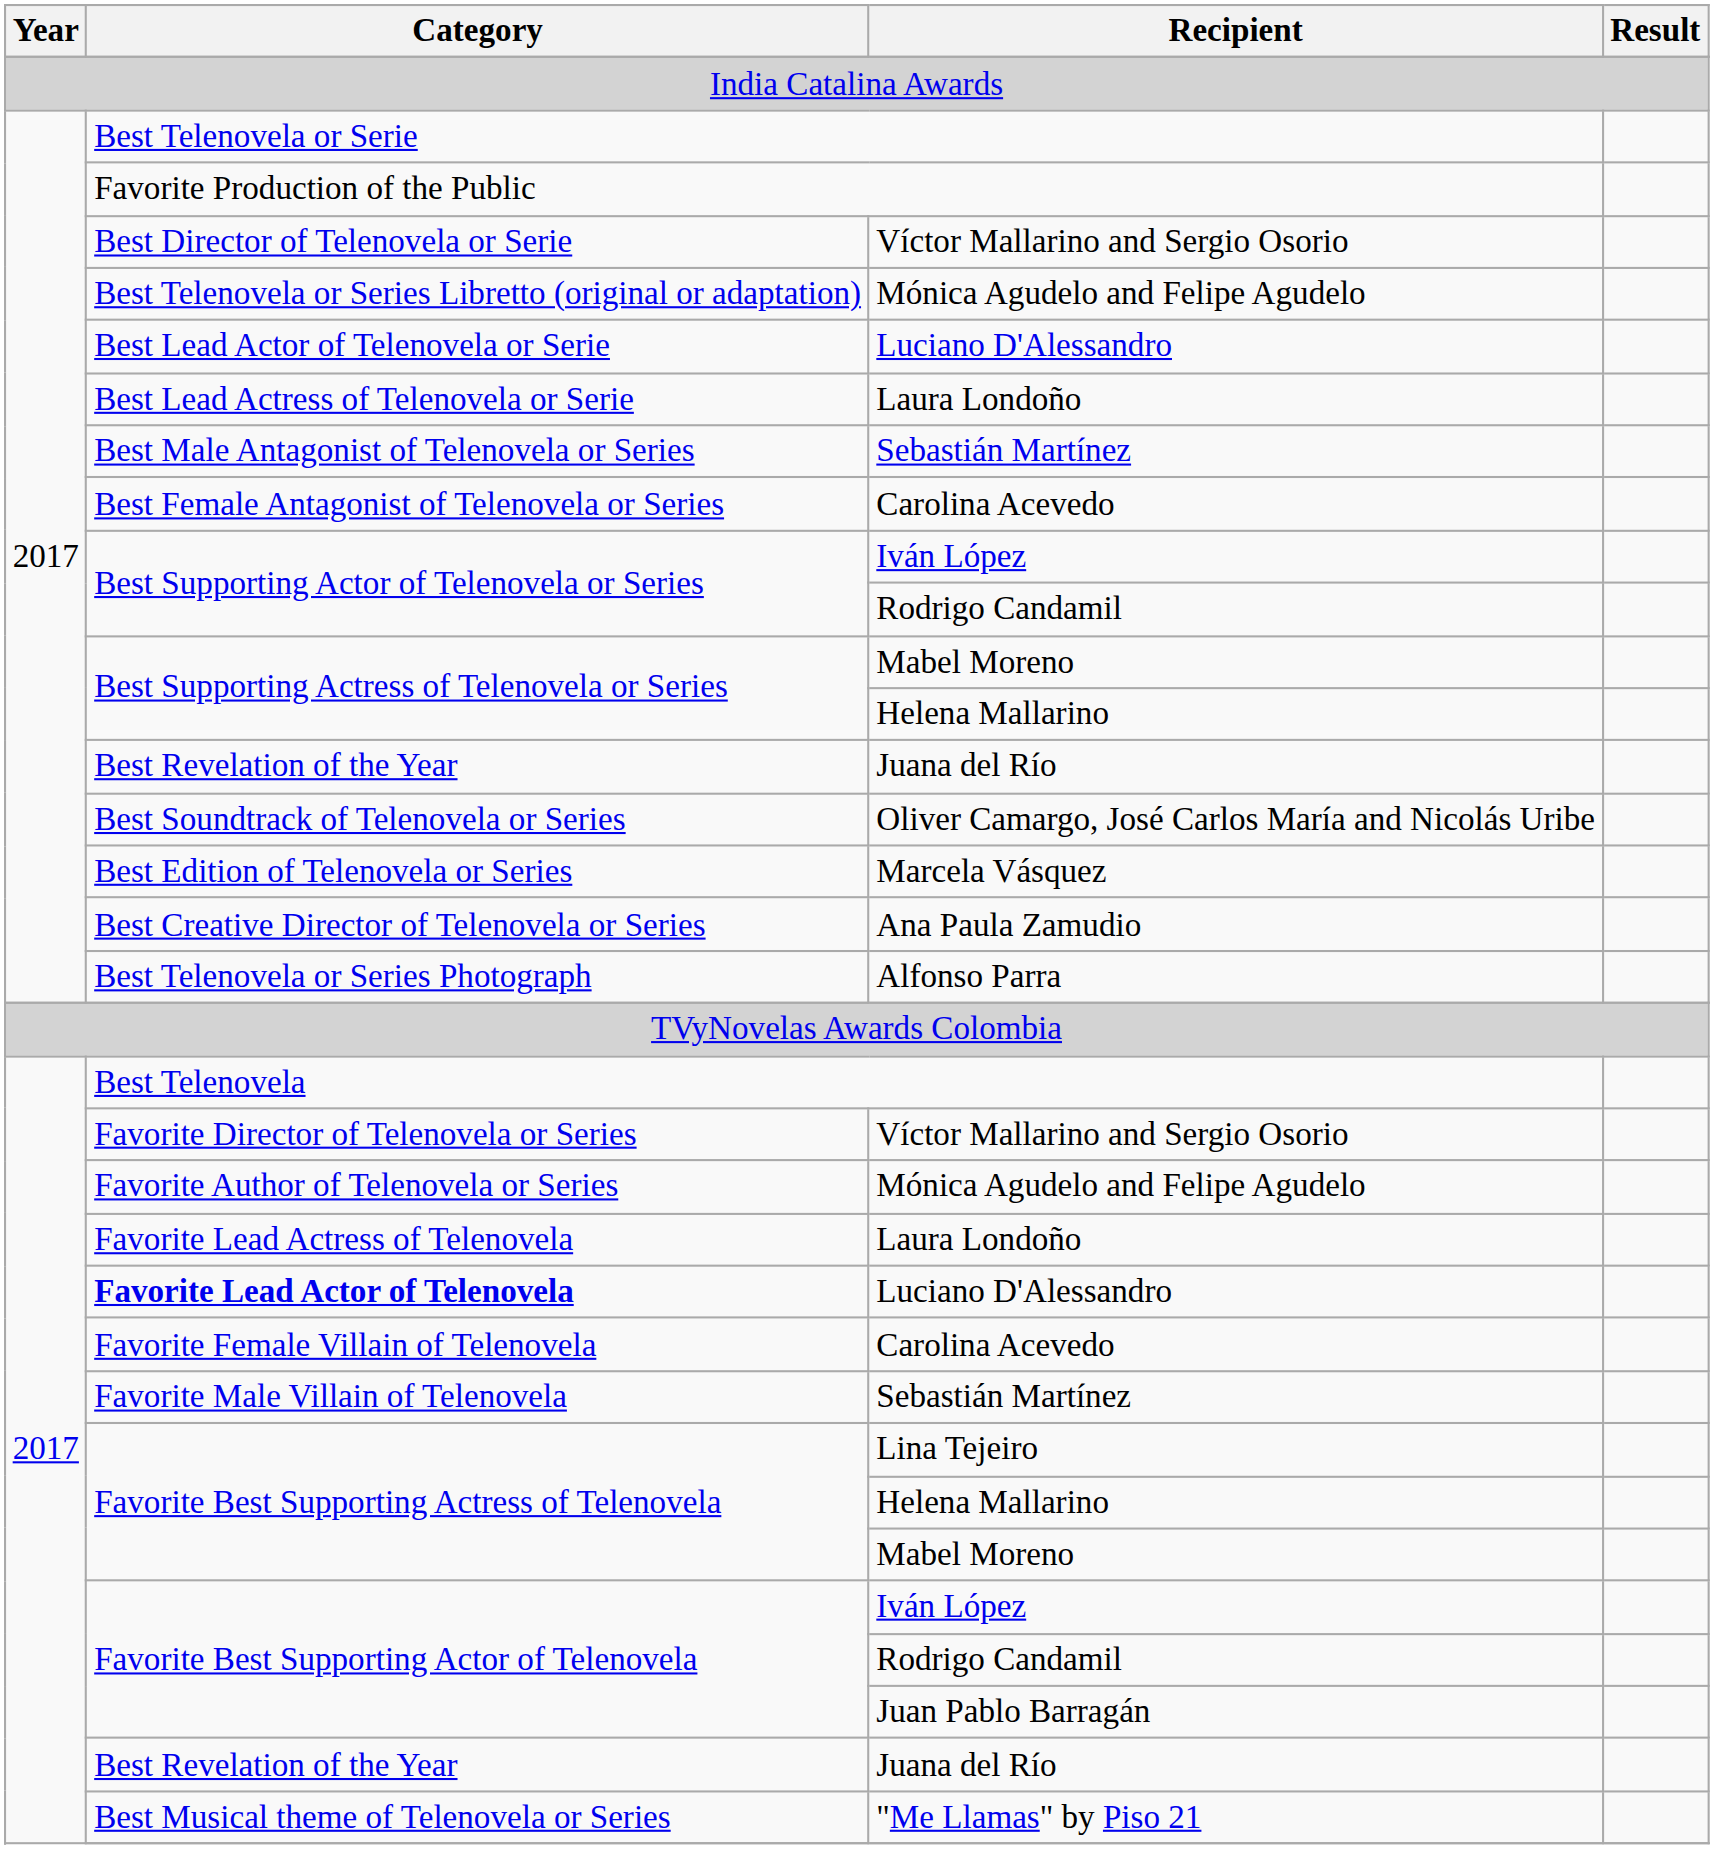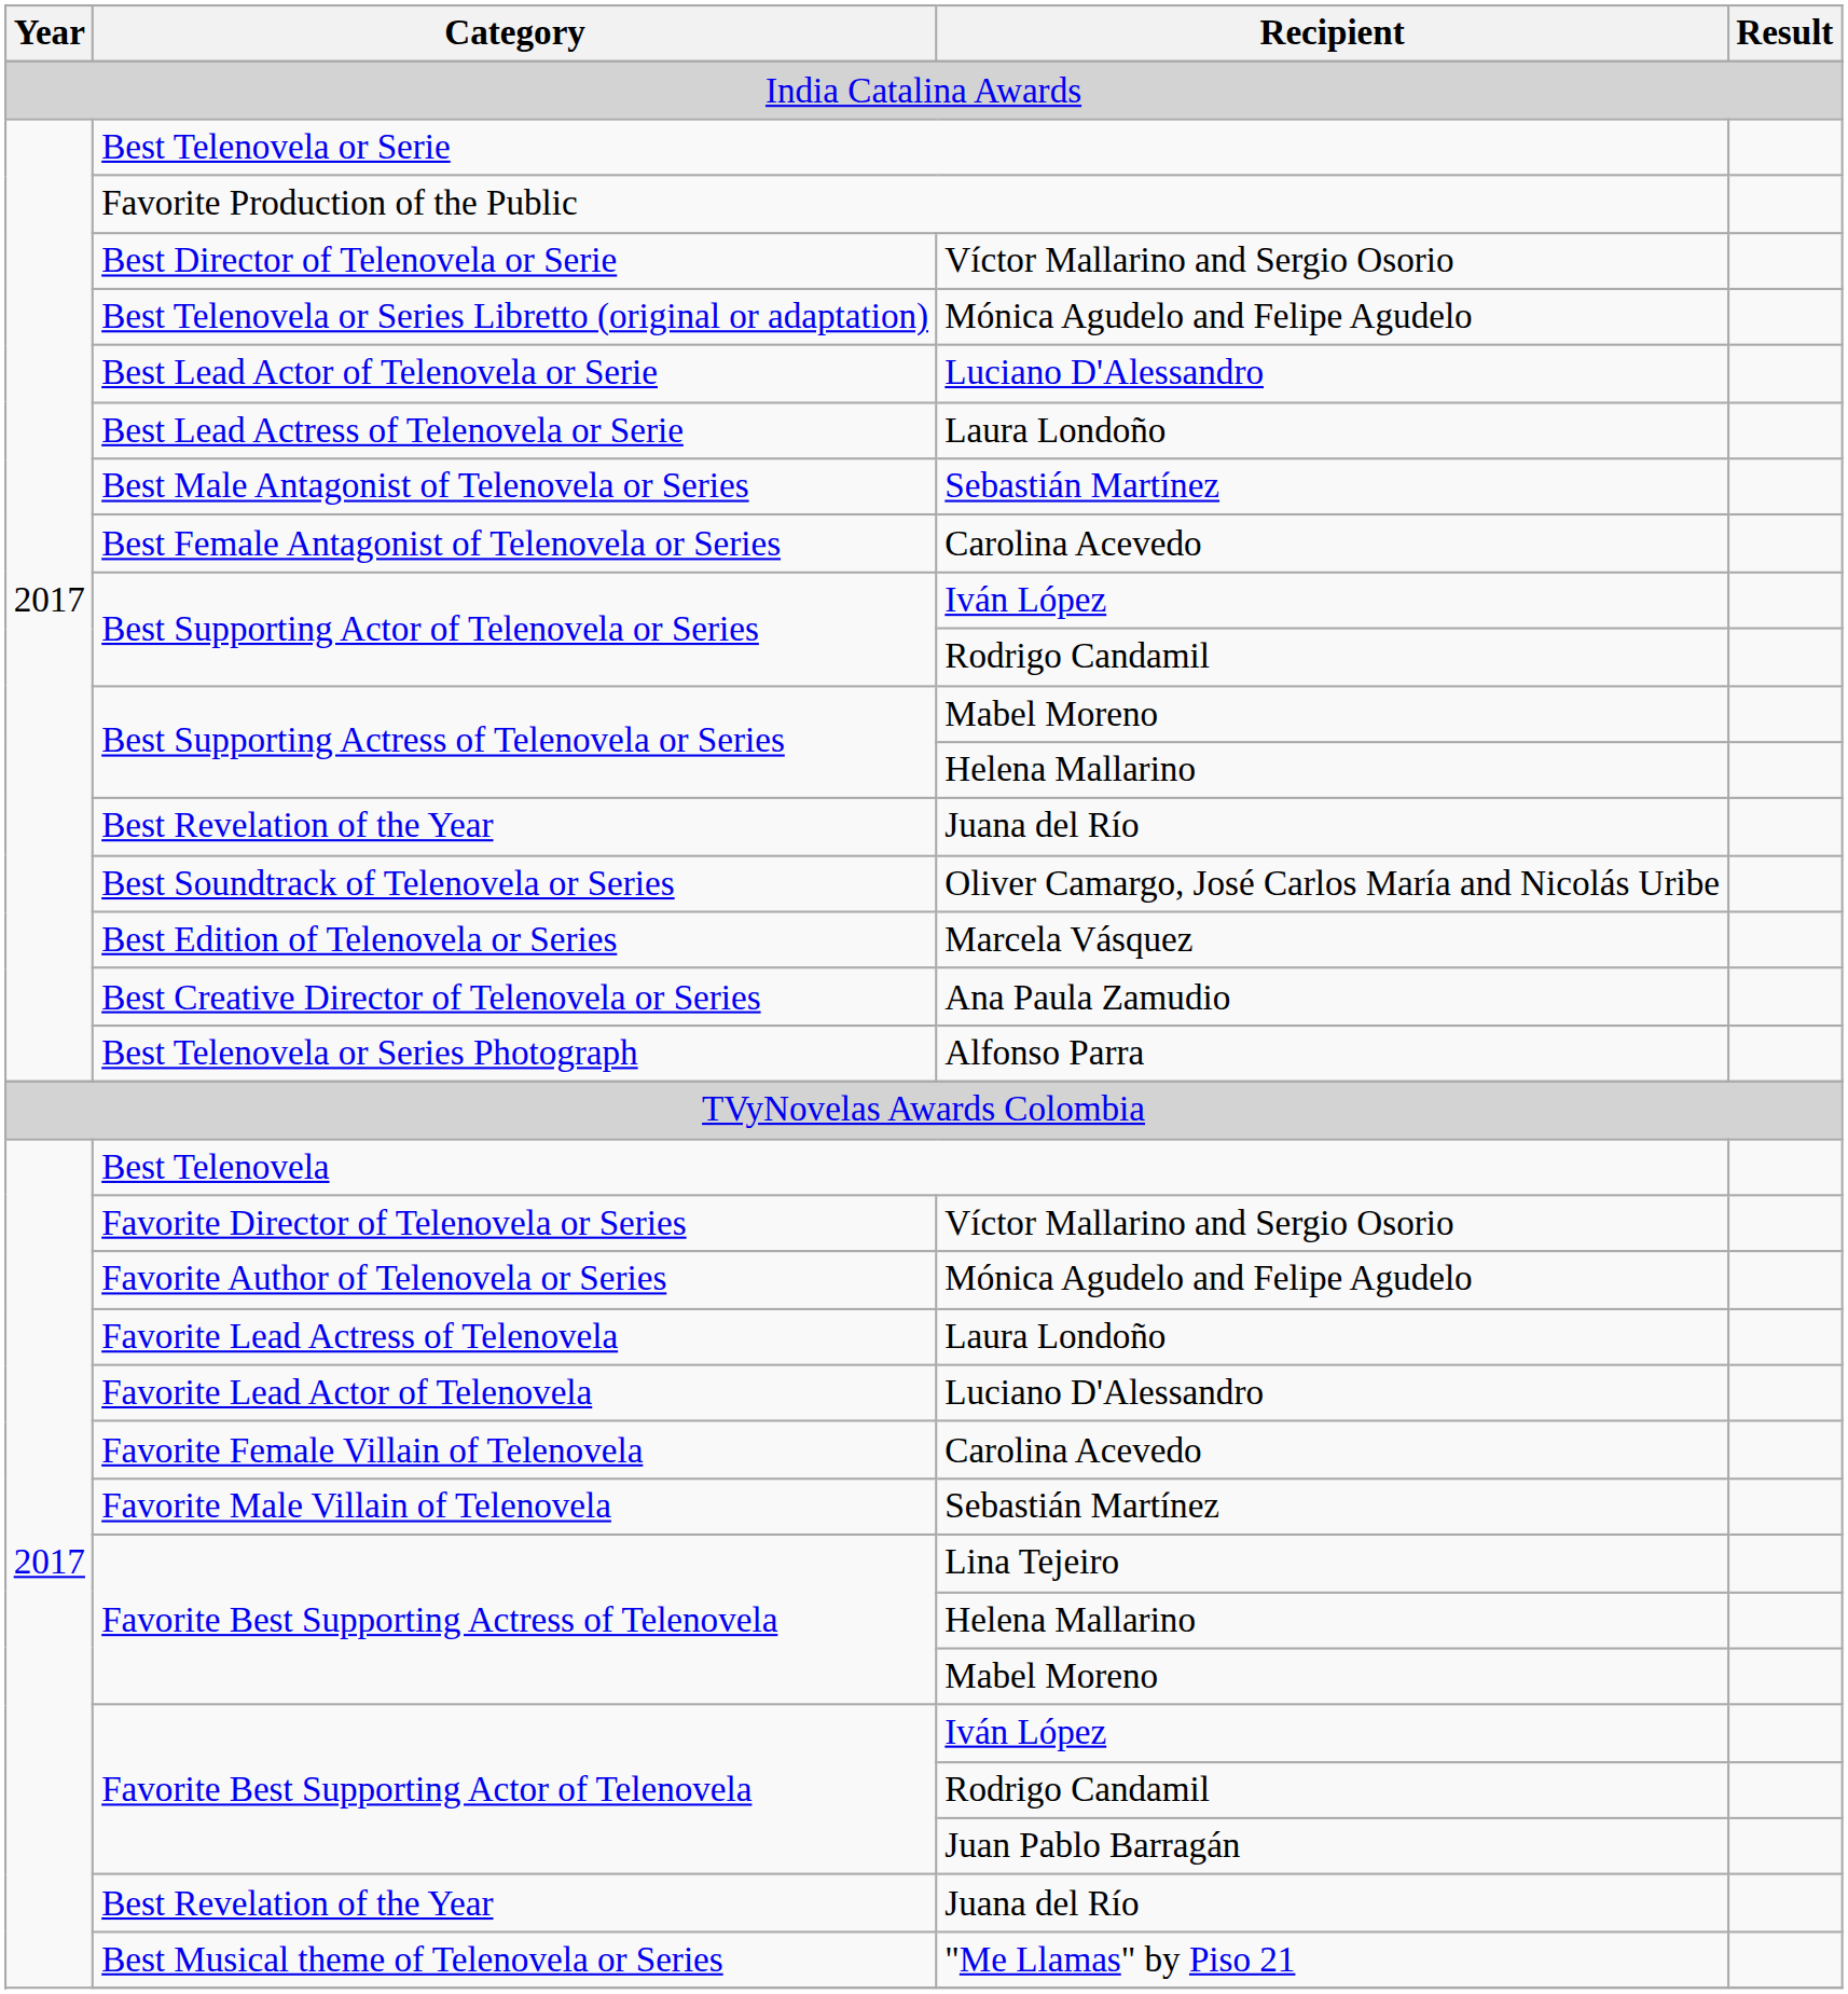Favorite Lead Actor of Telenovela | Category: bold -> normal
